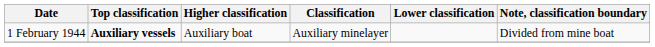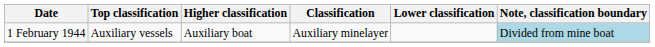1 February 1944 | Top classification: bold -> normal
1 February 1944 | Note, classification boundary: no background -> lightblue background
